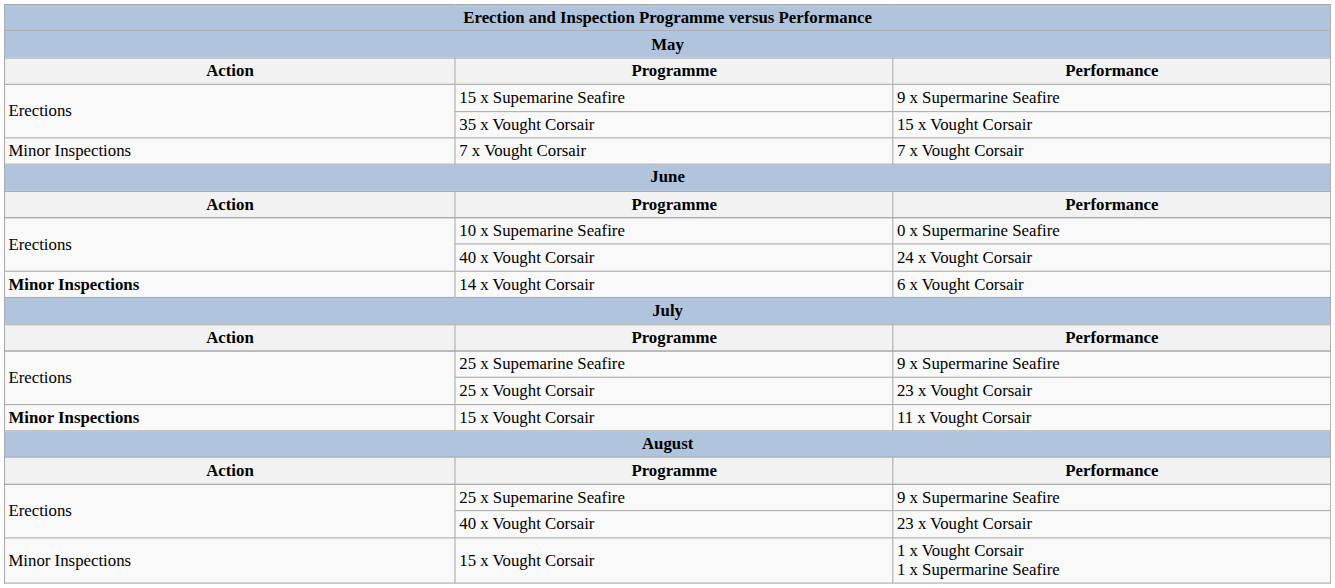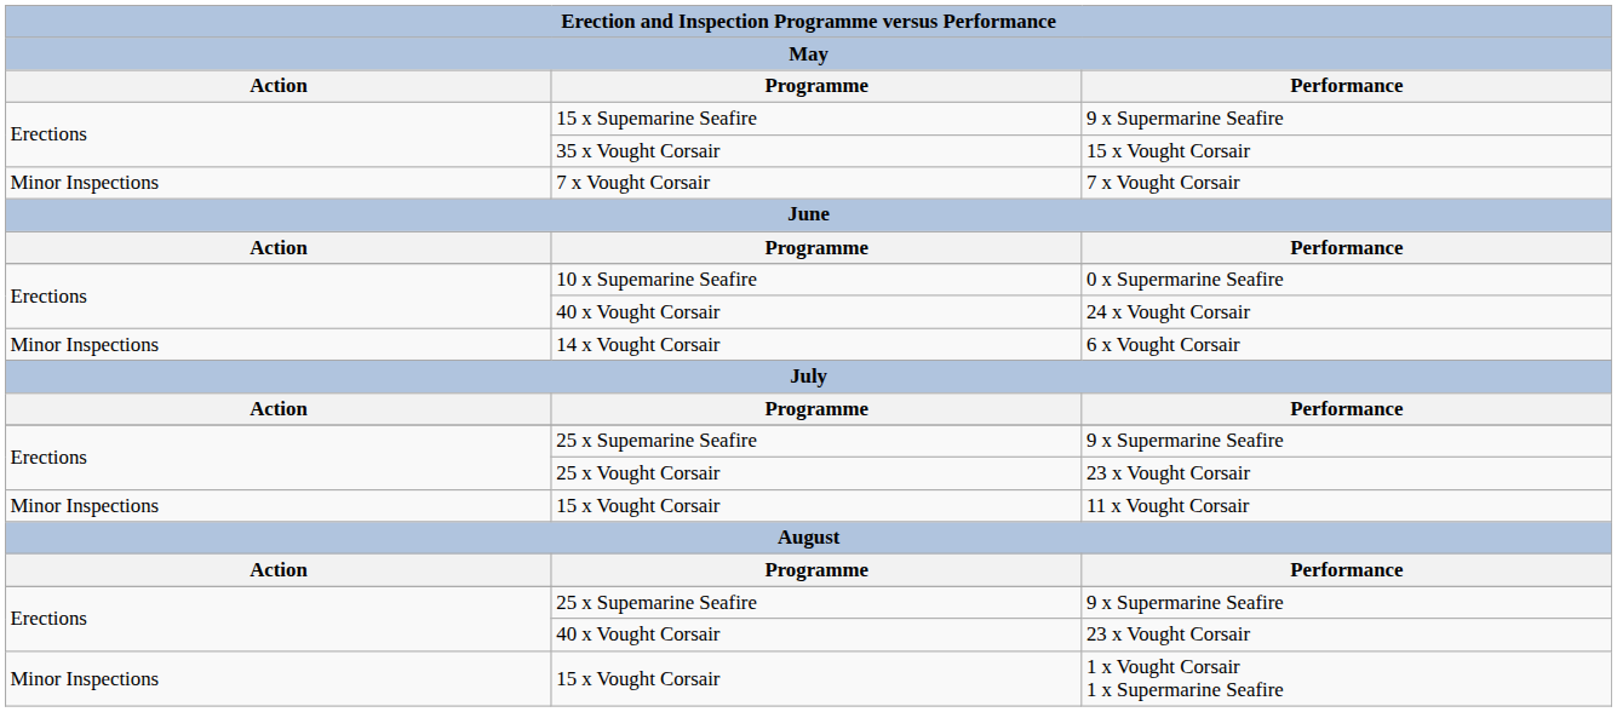14 x Vought Corsair | Action: bold -> normal
15 x Vought Corsair / 11 x Vought Corsair | Action: bold -> normal
